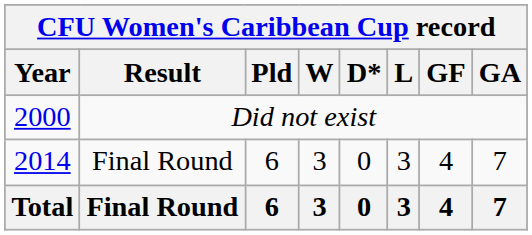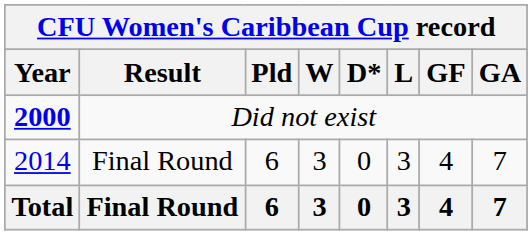Did not exist | Year: normal -> bold
